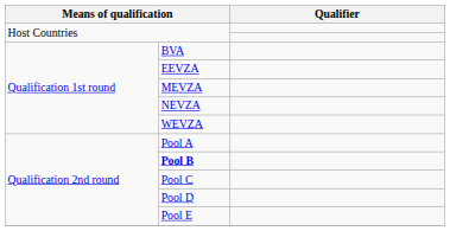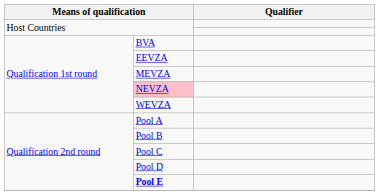NEVZA | column 2: no background -> pink background
Pool B | column 2: bold -> normal
Pool E | column 2: normal -> bold
